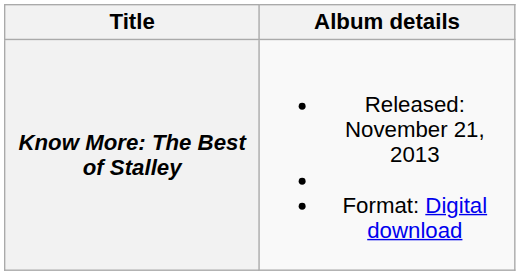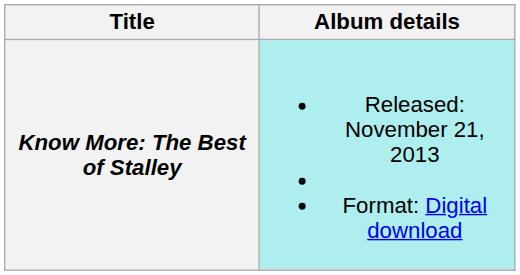Know More: The Best of Stalley | Album details: no background -> paleturquoise background
